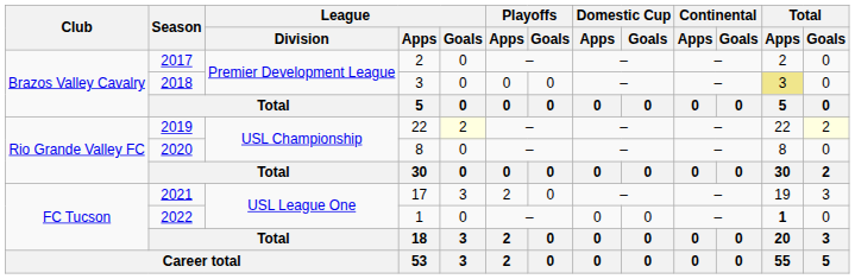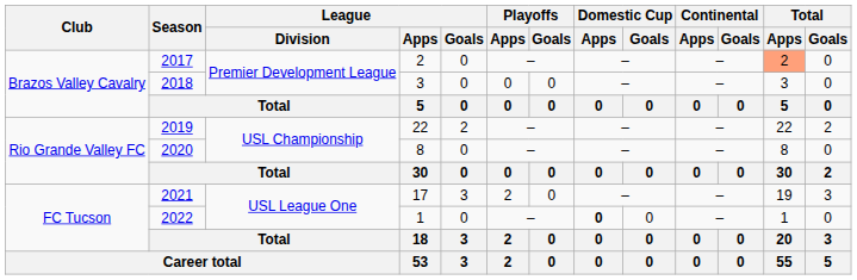2017 | Total / Apps: no background -> lightsalmon background
2018 | Total / Apps: khaki background -> no background
2019 | League / Goals: lightyellow background -> no background
2019 | Total / Goals: lightyellow background -> no background
2022 | Domestic Cup / Apps: normal -> bold
2022 | Total / Apps: bold -> normal
